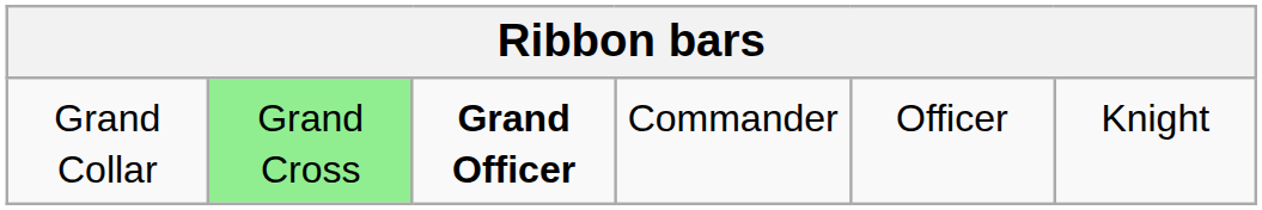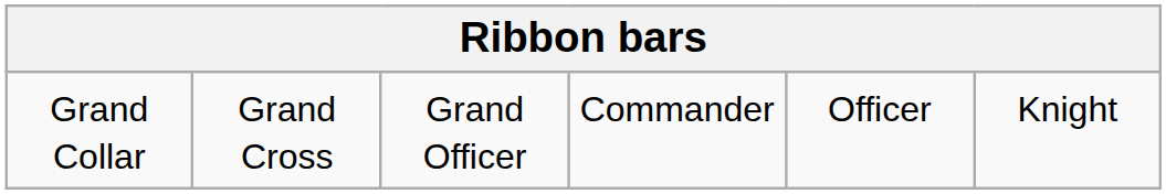Grand Collar | column 2: lightgreen background -> no background
Grand Collar | column 3: bold -> normal
